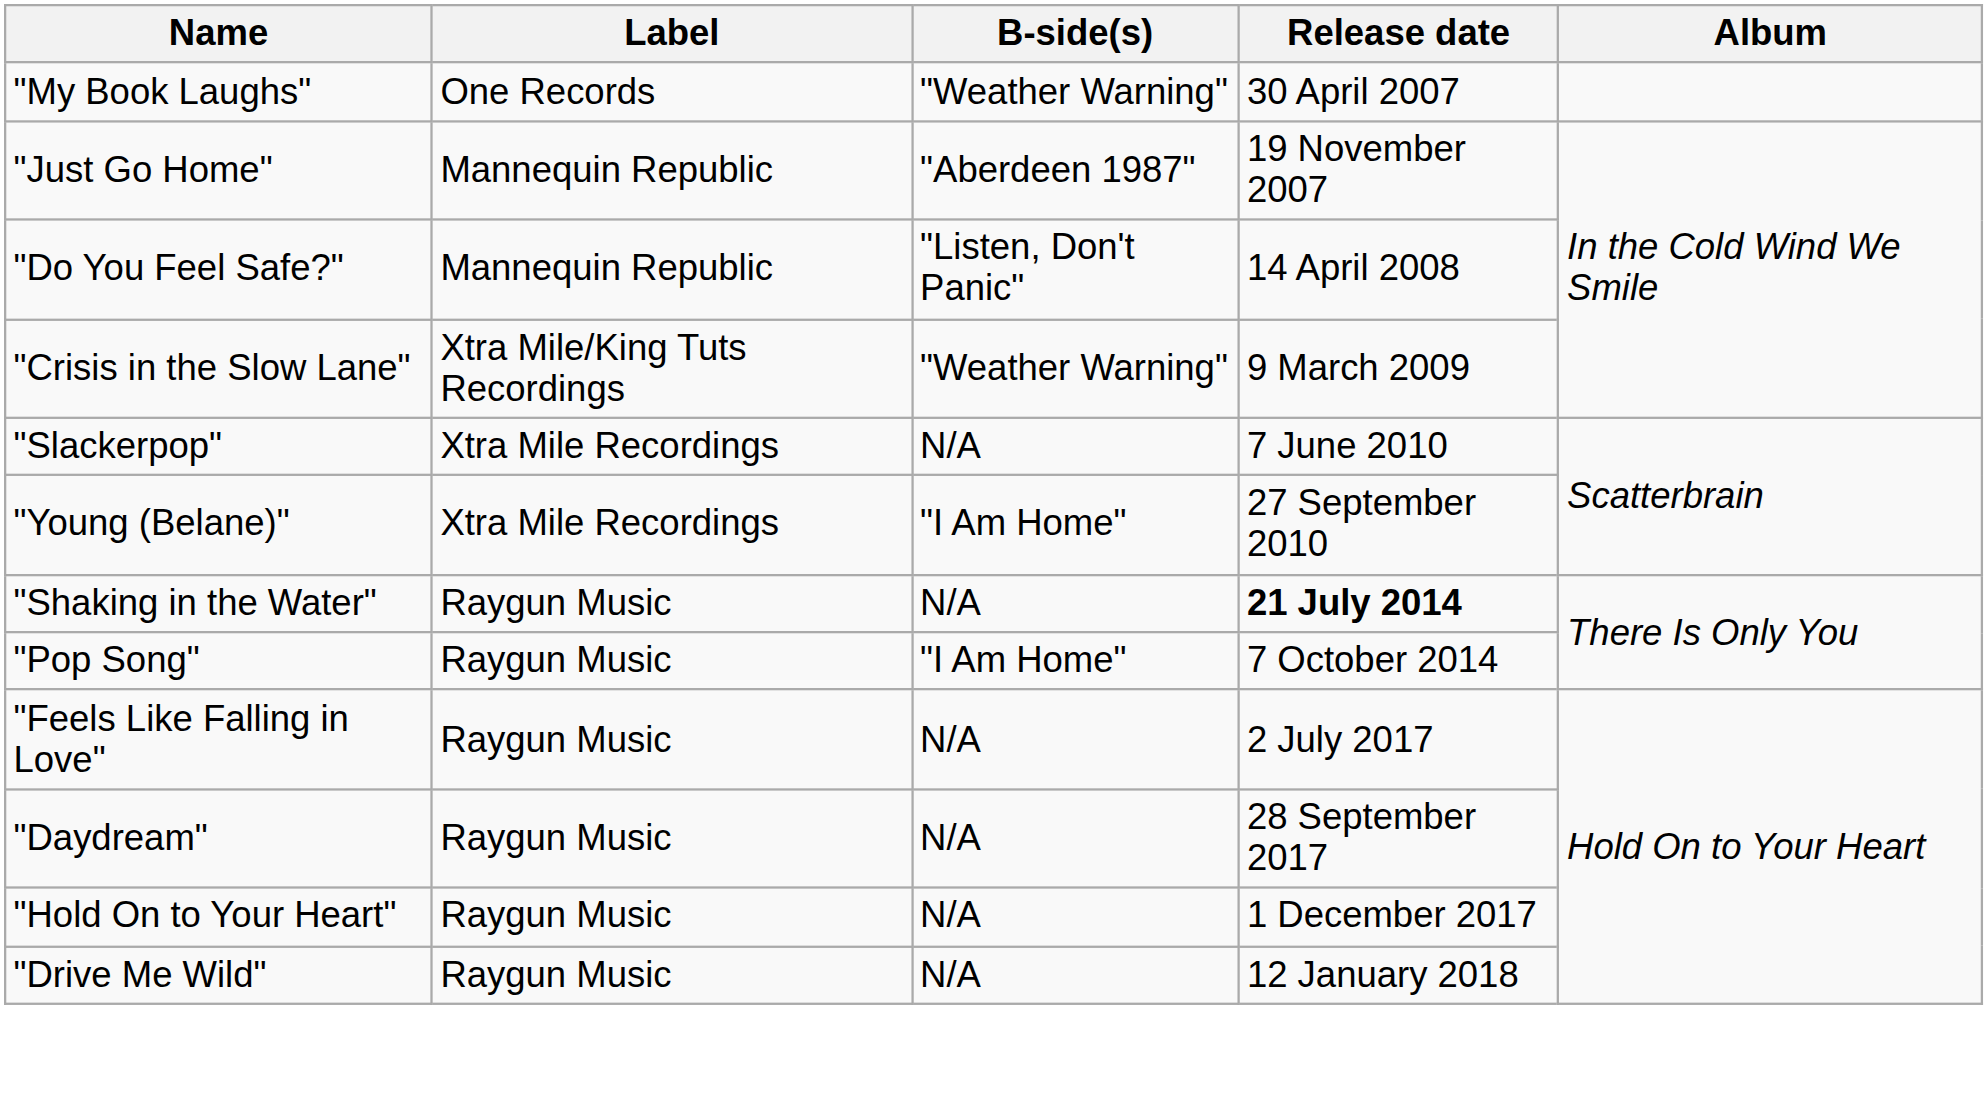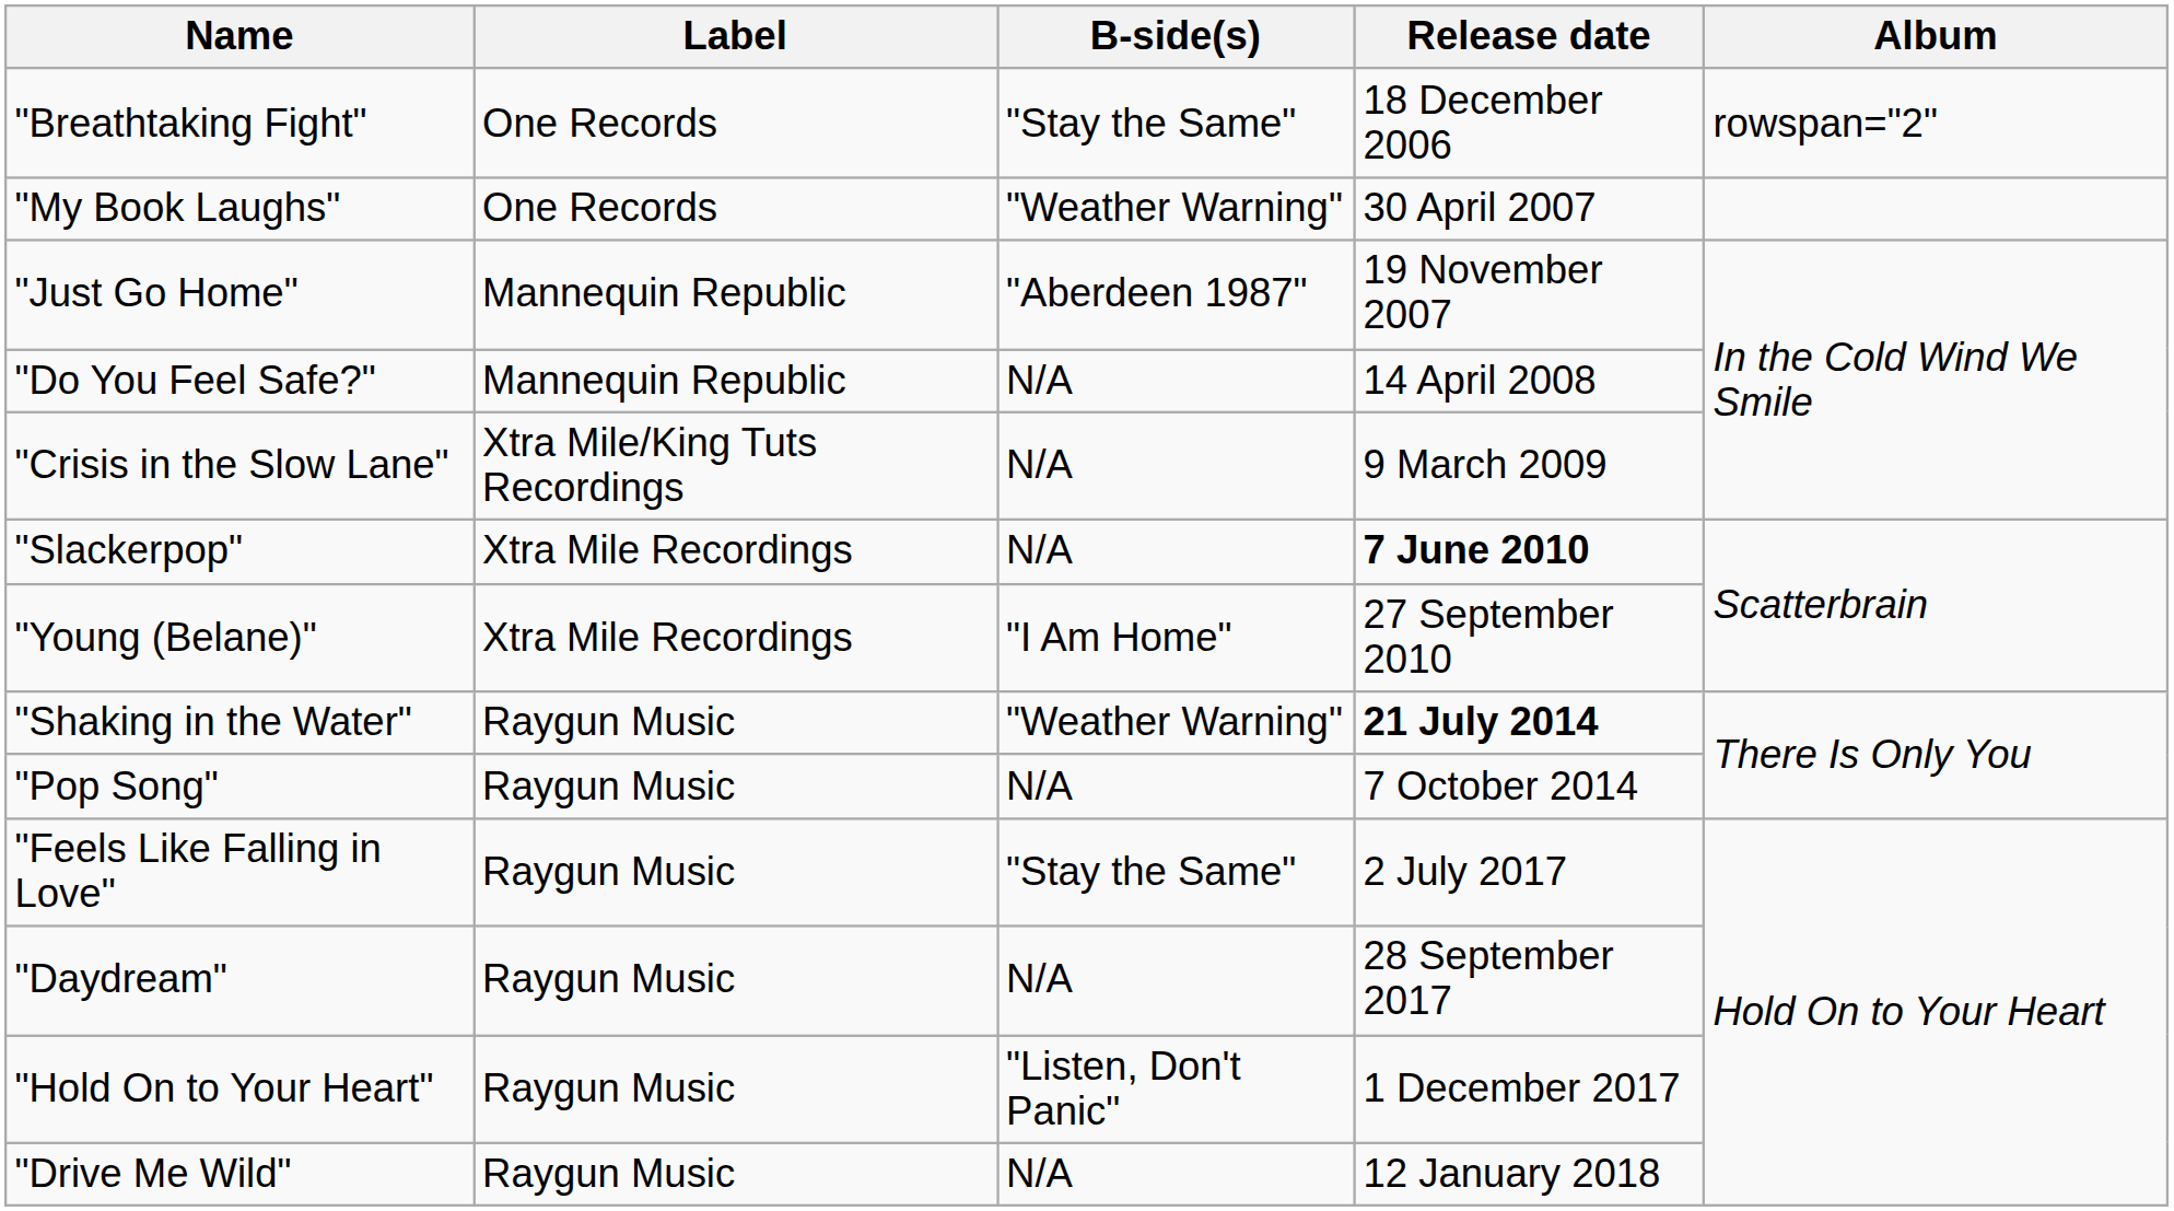+ row: "Breathtaking Fight" | One Records | "Stay the Same" | 18 December 2006 | rowspan="2"
"Do You Feel Safe?" | B-side(s): "Listen, Don't Panic" -> N/A
"Crisis in the Slow Lane" | B-side(s): "Weather Warning" -> N/A
"Slackerpop" | Release date: normal -> bold
"Shaking in the Water" | B-side(s): N/A -> "Weather Warning"
"Pop Song" | B-side(s): "I Am Home" -> N/A
"Feels Like Falling in Love" | B-side(s): N/A -> "Stay the Same"
"Hold On to Your Heart" | B-side(s): N/A -> "Listen, Don't Panic"
